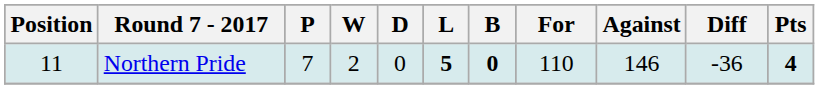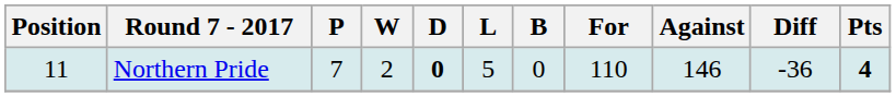Northern Pride | D: normal -> bold
Northern Pride | L: bold -> normal
Northern Pride | B: bold -> normal
